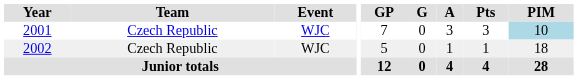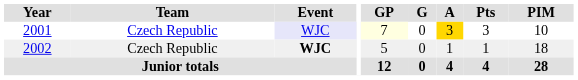2001 | Event: no background -> lavender background
2001 | GP: no background -> lightyellow background
2001 | A: no background -> gold background
2001 | PIM: lightblue background -> no background
2002 | Event: normal -> bold
